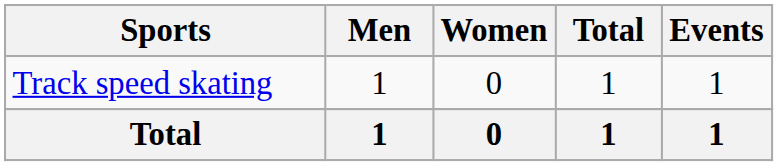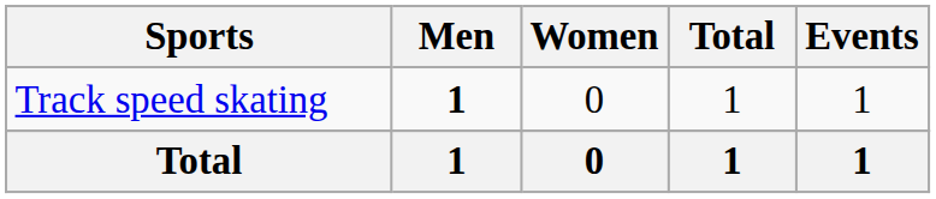Track speed skating | Men: normal -> bold
